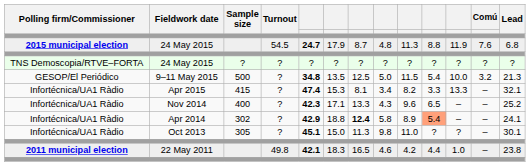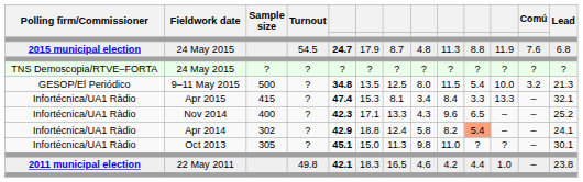9–11 May 2015 | column 8: 5.0 -> 8.0
Apr 2015 | column 9: 8.2 -> 8.4
Apr 2014 | column 7: bold -> normal
Apr 2014 | column 9: 8.9 -> 8.2
